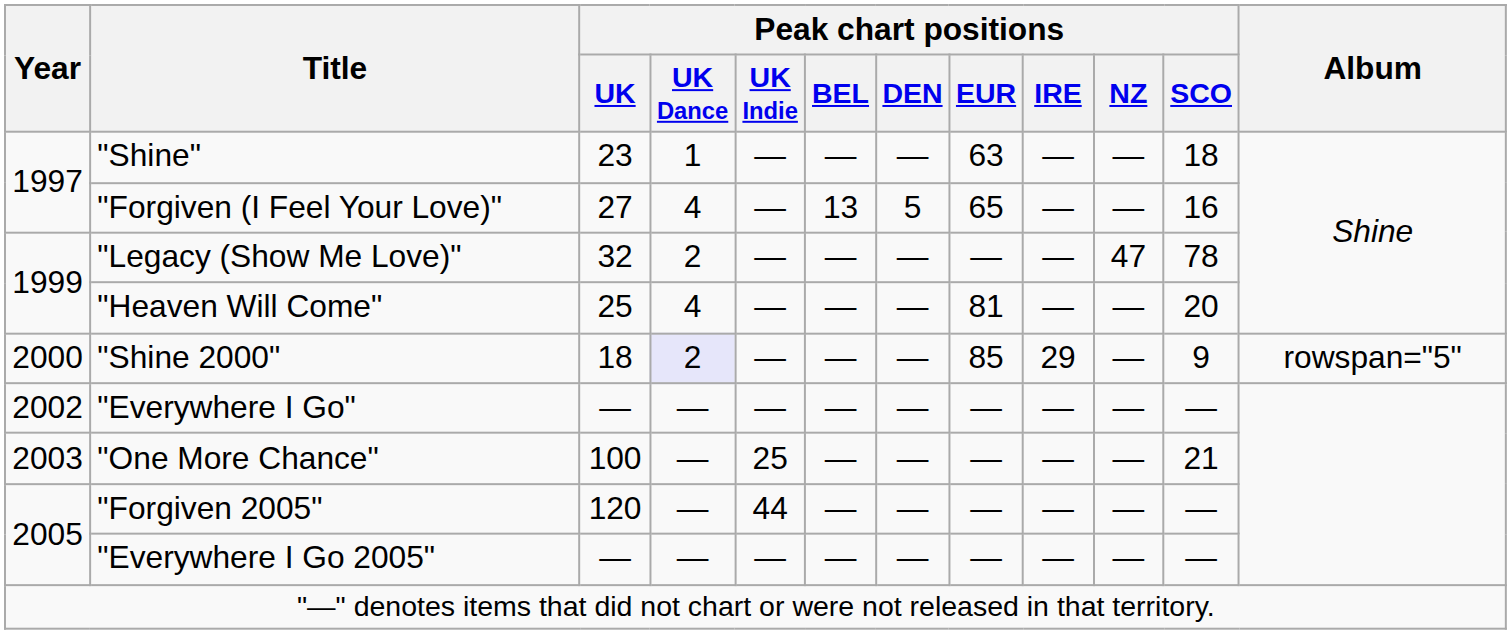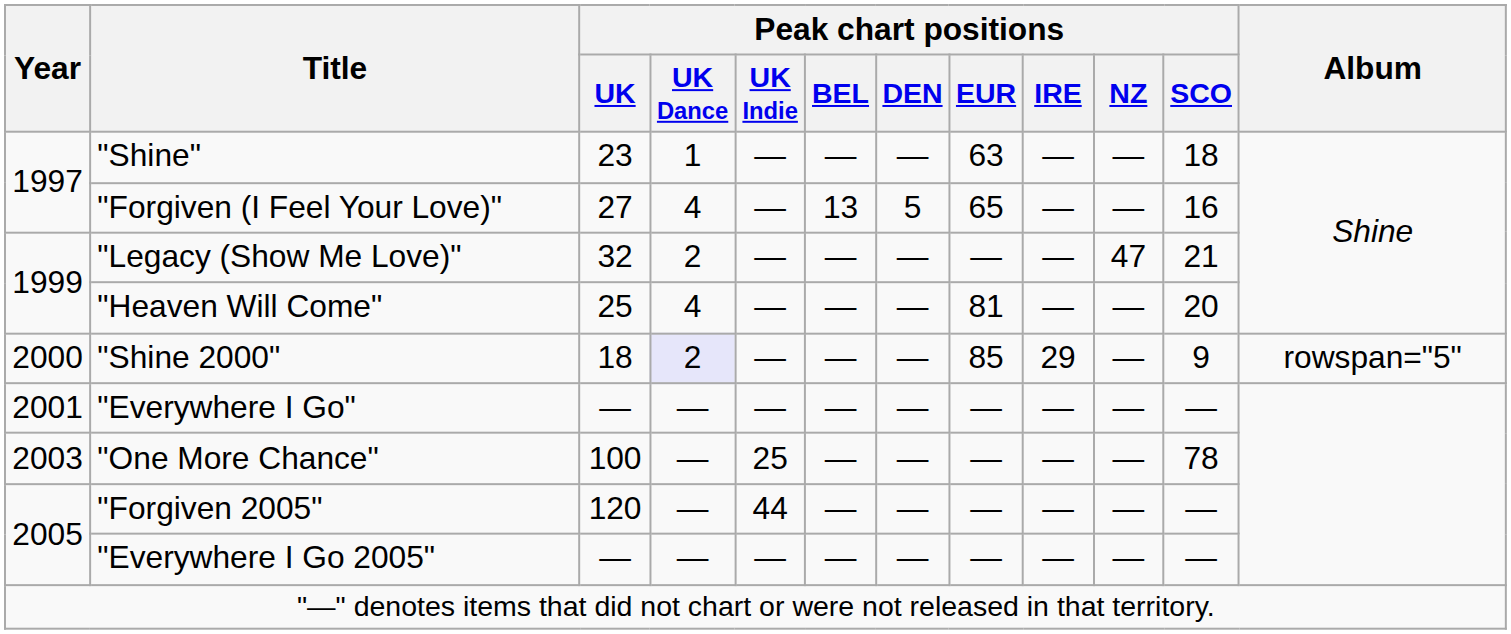"Legacy (Show Me Love)" | Peak chart positions / SCO: 78 -> 21
"Everywhere I Go" | Year: 2002 -> 2001
"One More Chance" | Peak chart positions / SCO: 21 -> 78
